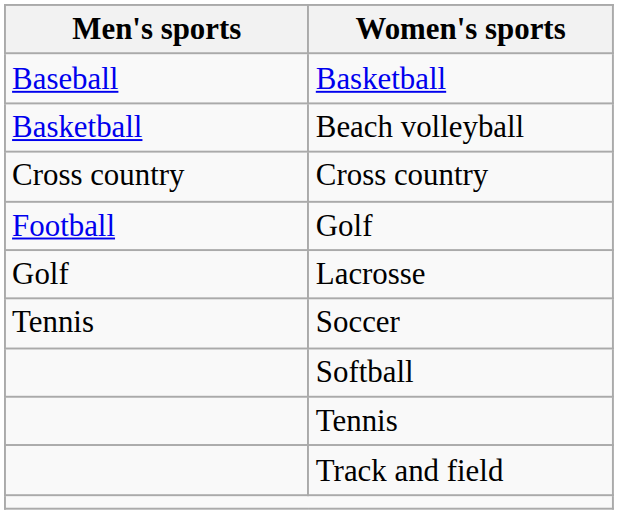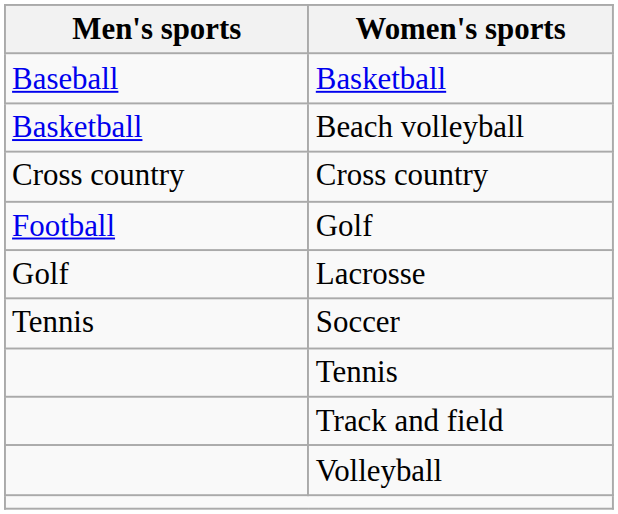- row: Softball
+ row: Volleyball
